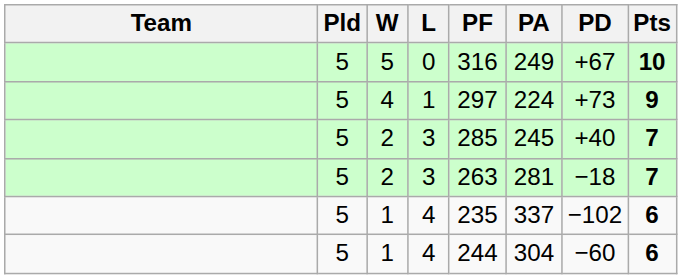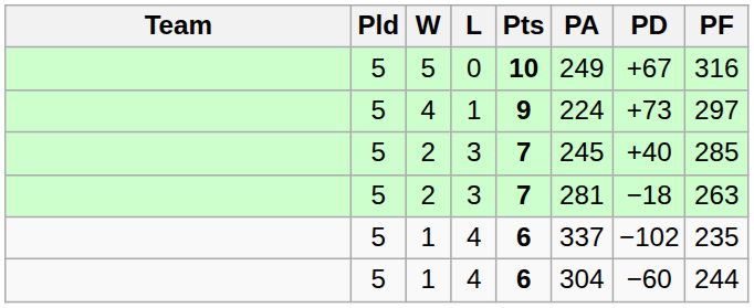columns swapped: PF <-> Pts
